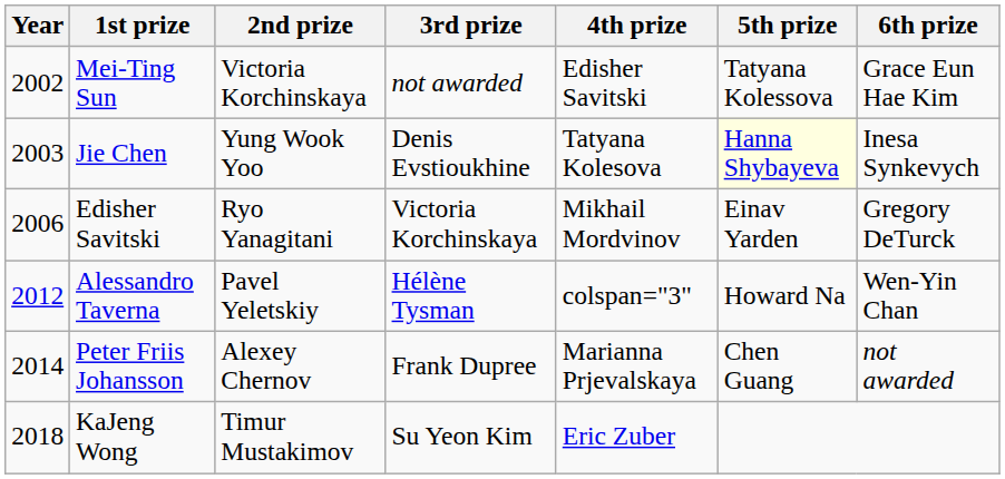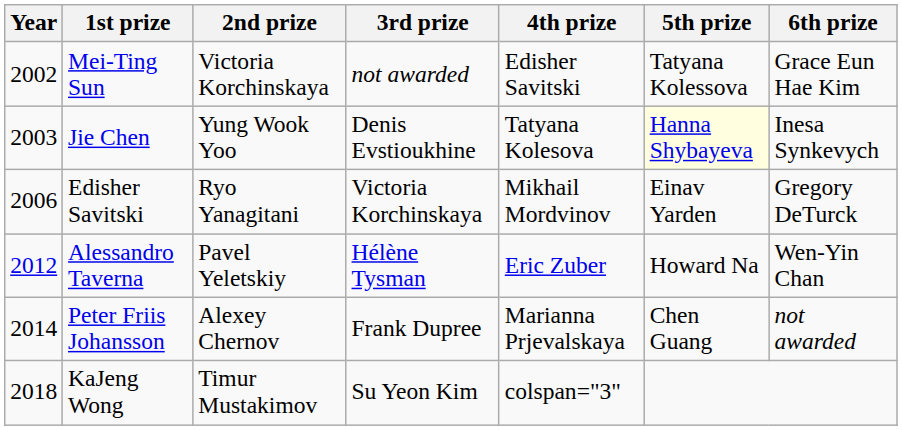Alessandro Taverna | 4th prize: colspan="3" -> Eric Zuber
KaJeng Wong | 4th prize: Eric Zuber -> colspan="3"
